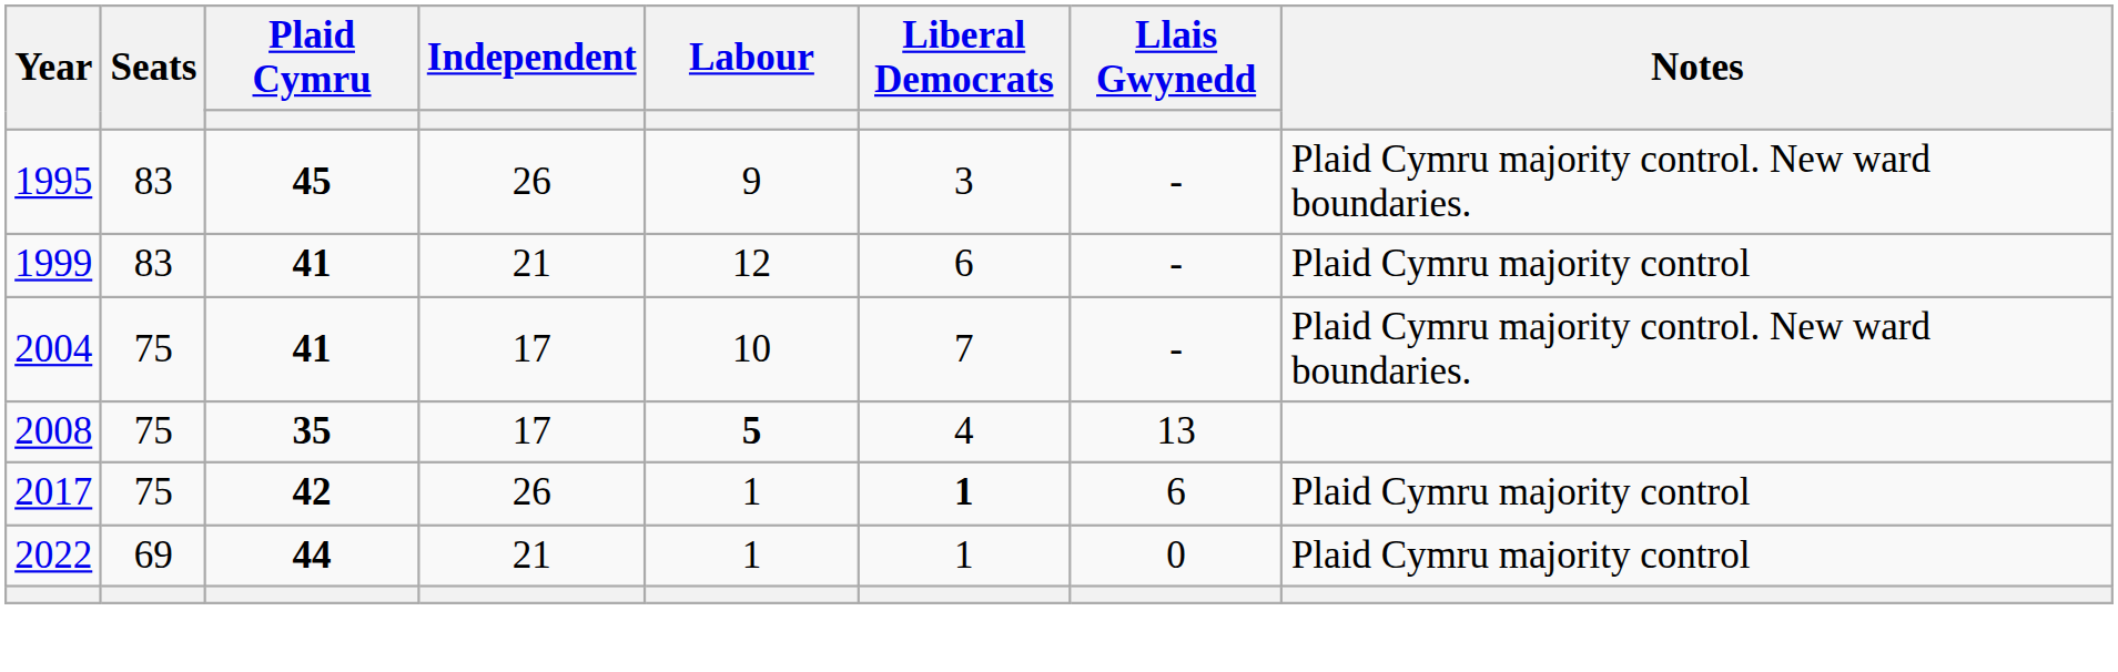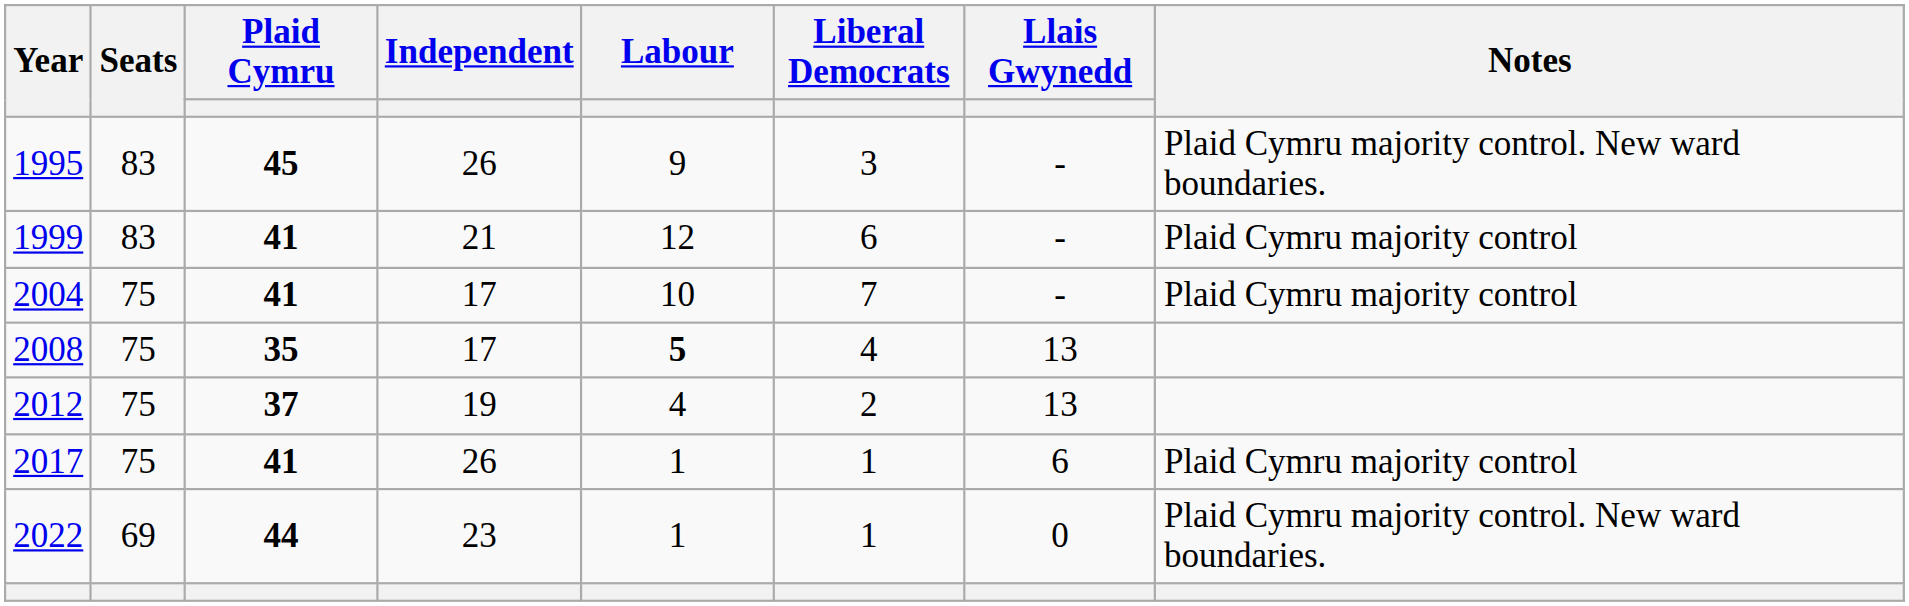2004 | Notes: Plaid Cymru majority control. New ward boundaries. -> Plaid Cymru majority control
+ row: 2012 | 75 | 37 | 19 | 4 | 2 | 13
2017 | Plaid Cymru: 42 -> 41
2017 | Liberal Democrats: bold -> normal
2022 | Independent: 21 -> 23
2022 | Notes: Plaid Cymru majority control -> Plaid Cymru majority control. New ward boundaries.
